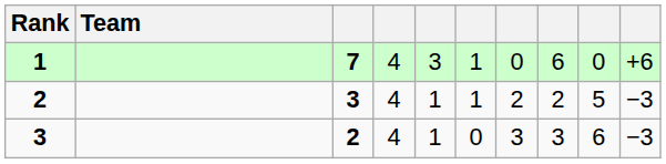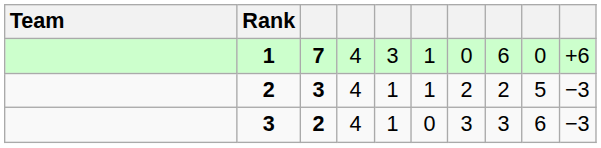columns swapped: Rank <-> Team
